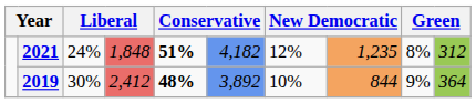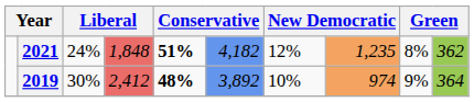2021 | column 10: 312 -> 362
2019 | column 8: 844 -> 974
